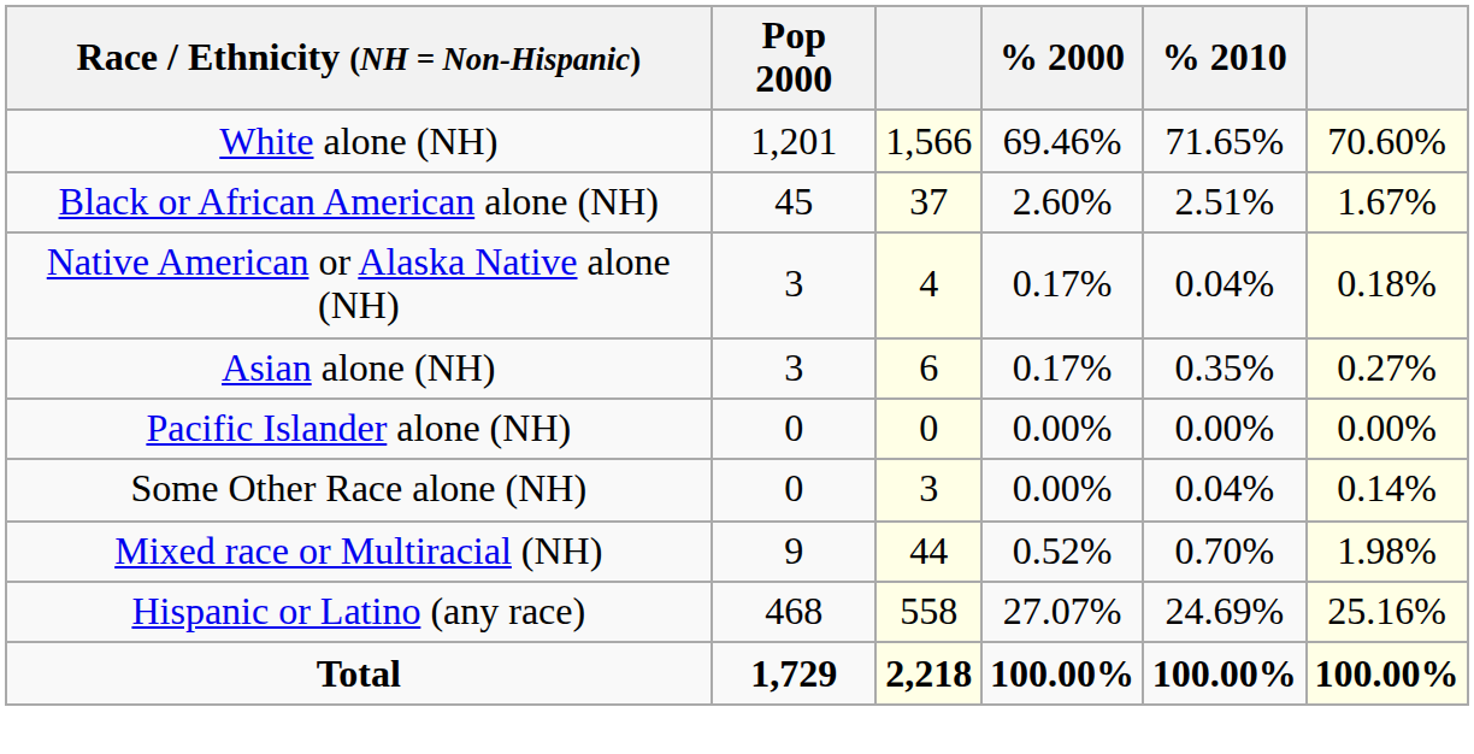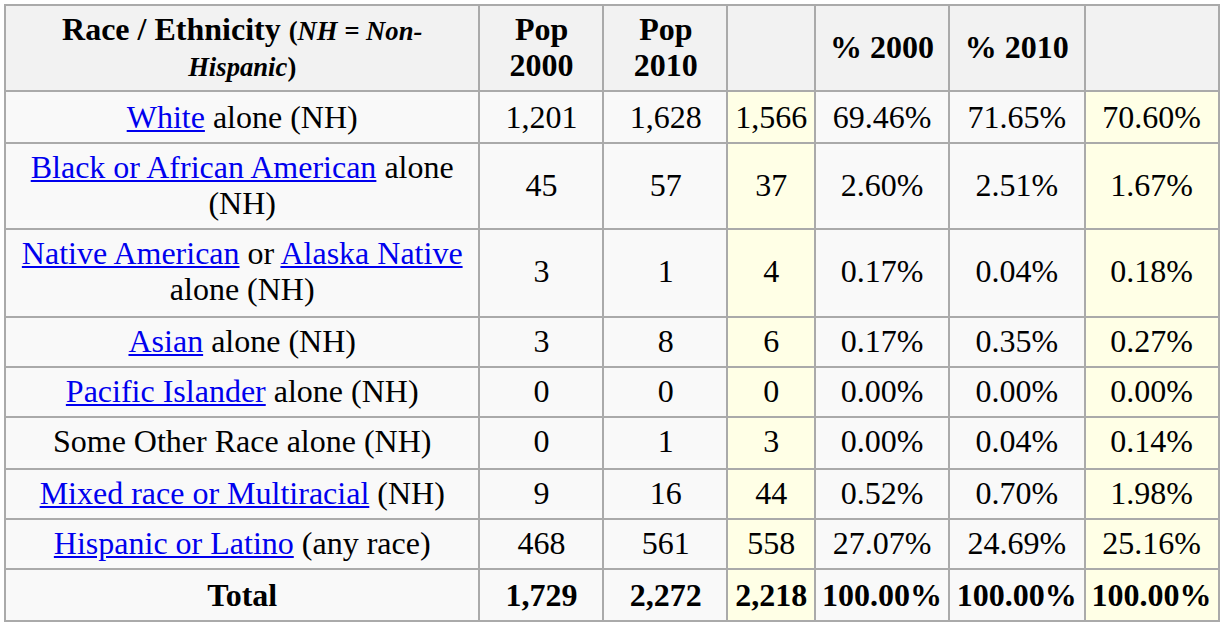+ column: Pop 2010 | 1,628 | 57 | 1 | 8 | 0 | 1 | 16 | 561 | 2,272
